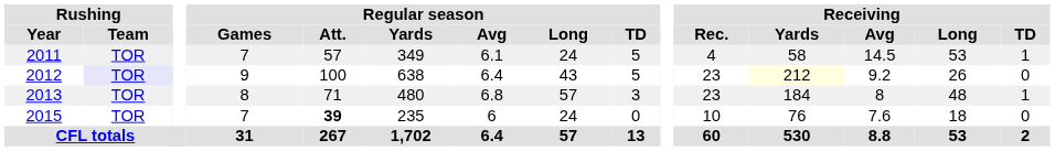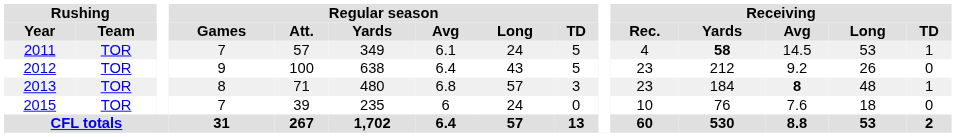2011 | Receiving / Yards: normal -> bold
2012 | Rushing / Team: lavender background -> no background
2012 | Receiving / Yards: lightyellow background -> no background
2013 | Receiving / Avg: normal -> bold
2015 | Regular season / Att.: bold -> normal
